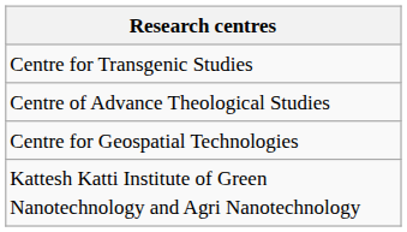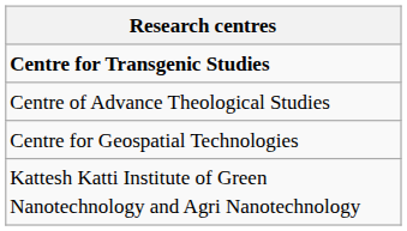Centre for Transgenic Studies | column 1: normal -> bold
